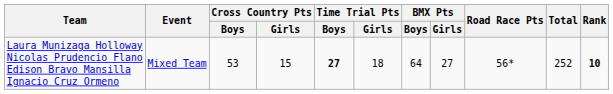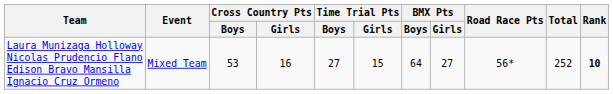row 3 | Cross Country Pts / Girls: 15 -> 16
row 3 | Time Trial Pts / Boys: bold -> normal
row 3 | Time Trial Pts / Girls: 18 -> 15
